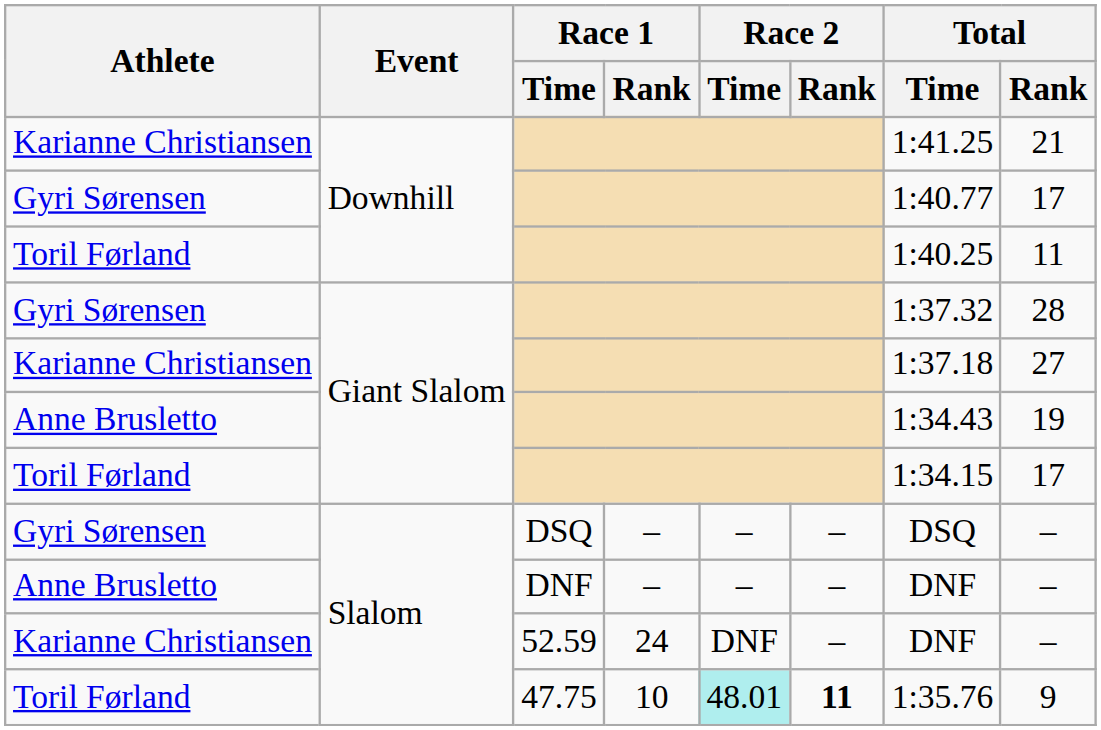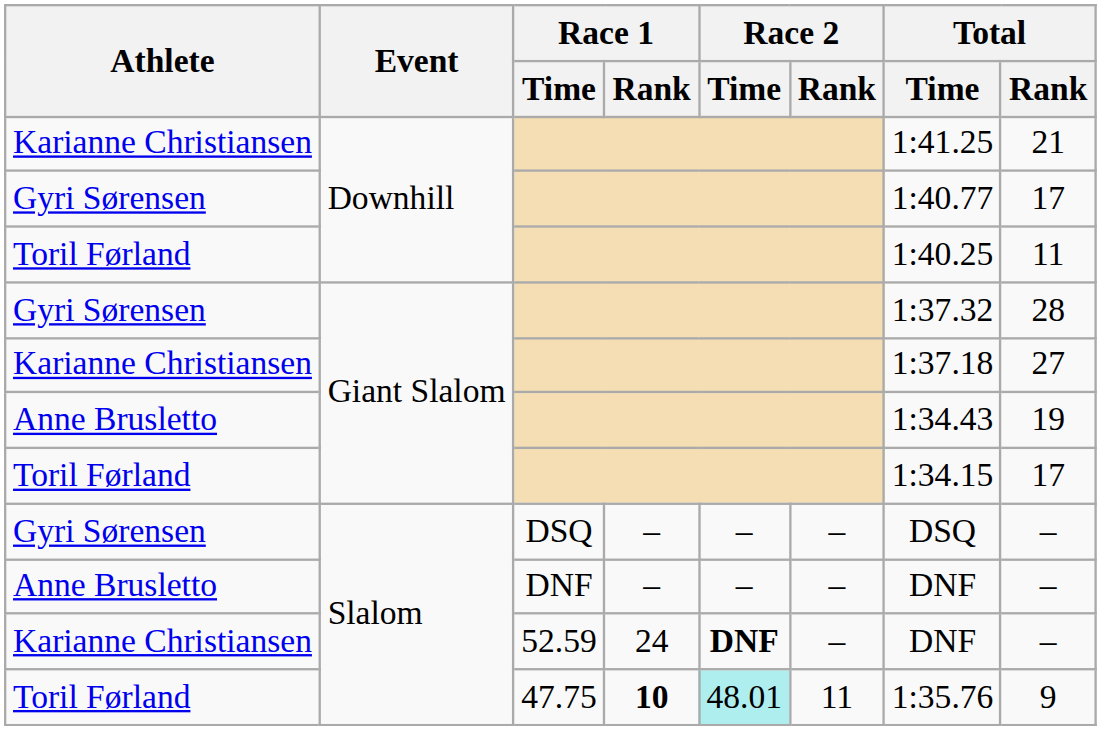52.59 | Race 2 / Time: normal -> bold
47.75 | Race 1 / Rank: normal -> bold
47.75 | Race 2 / Rank: bold -> normal
